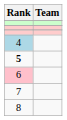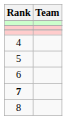row 5 | Rank: lightblue background -> no background
row 6 | Rank: bold -> normal
row 7 | Rank: pink background -> no background
row 8 | Rank: normal -> bold
